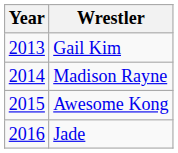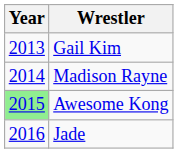Awesome Kong | Year: no background -> lightgreen background
